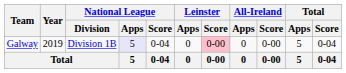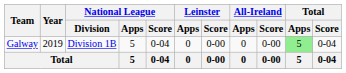Galway | National League / Apps: lavender background -> no background
Galway | Leinster / Score: pink background -> no background
Galway | Total / Apps: no background -> lightgreen background
